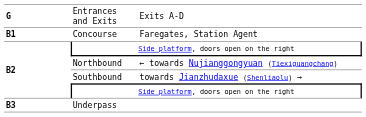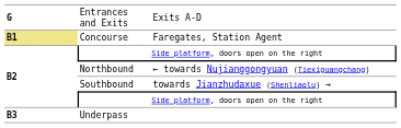Concourse | column 1: no background -> khaki background
